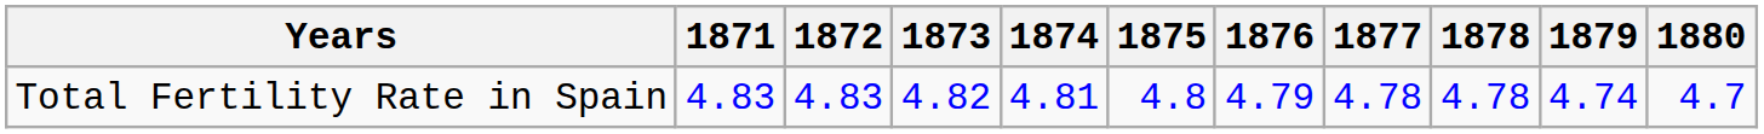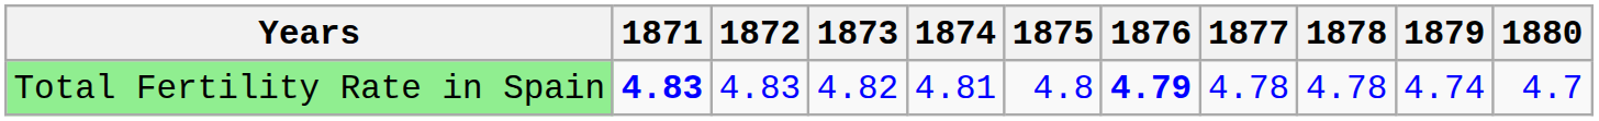row 2 | Years: no background -> lightgreen background
row 2 | 1871: normal -> bold
row 2 | 1876: normal -> bold
